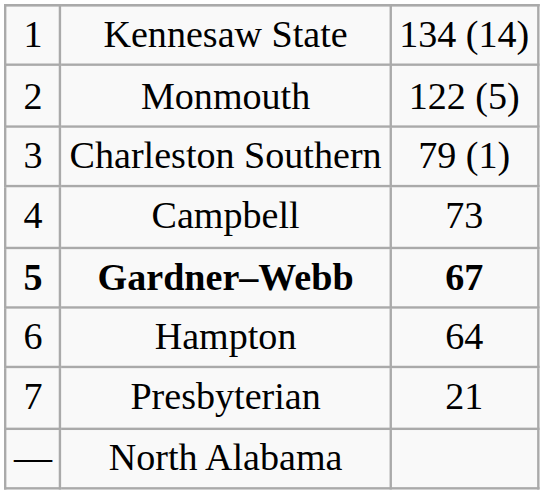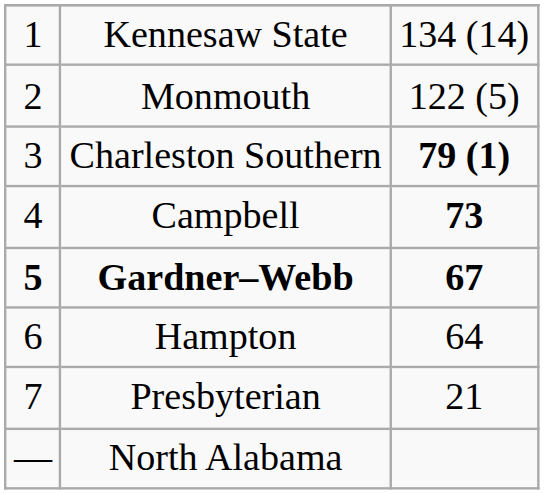Charleston Southern | column 3: normal -> bold
Campbell | column 3: normal -> bold
